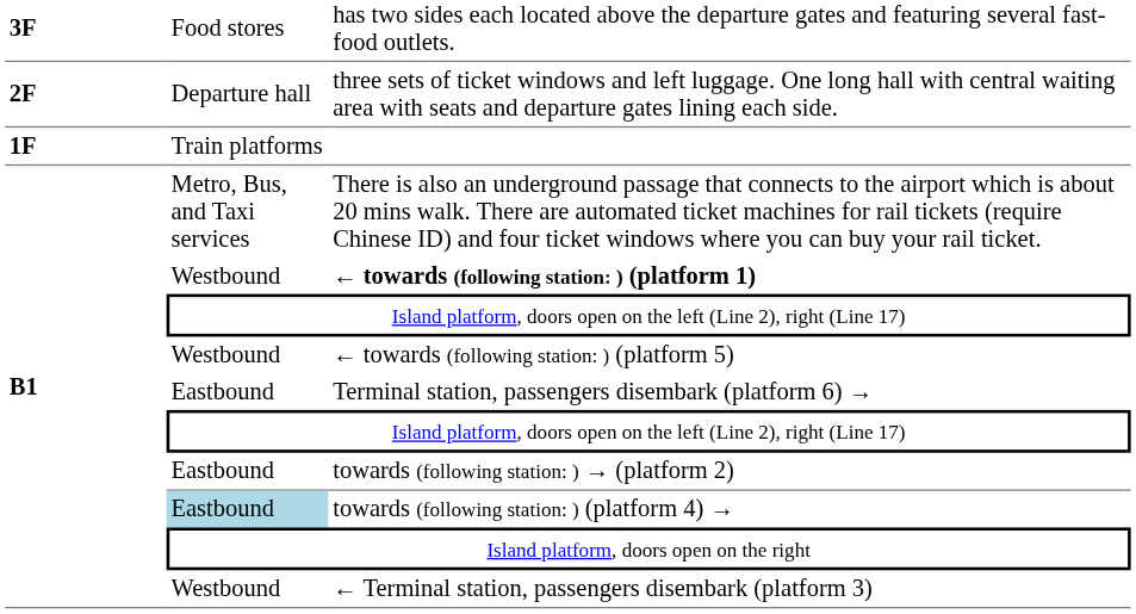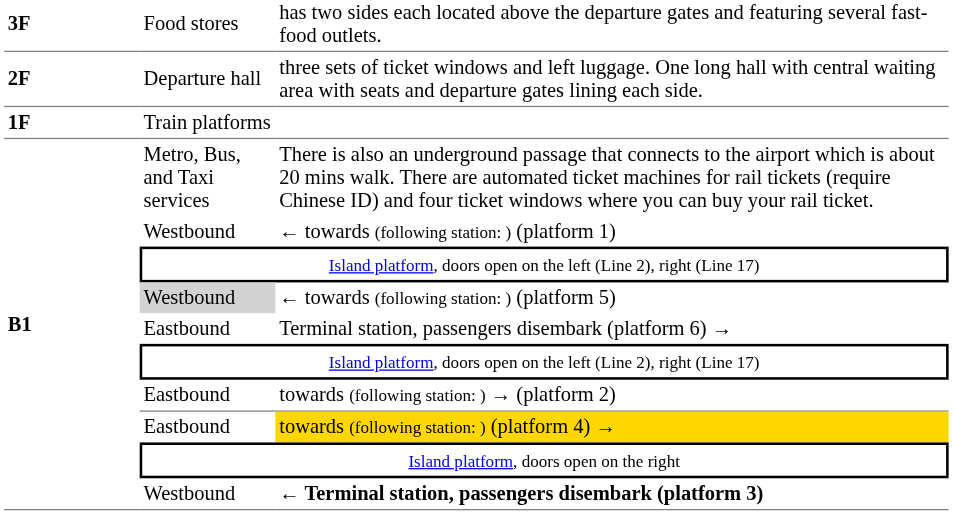← towards (following station: ) (platform 1) | column 3: bold -> normal
← towards (following station: ) (platform 5) | column 2: no background -> lightgrey background
towards (following station: ) (platform 4) → | column 2: lightblue background -> no background
towards (following station: ) (platform 4) → | column 3: no background -> gold background
← Terminal station, passengers disembark (platform 3) | column 3: normal -> bold
